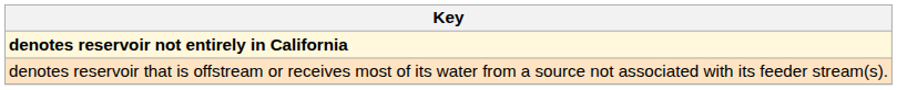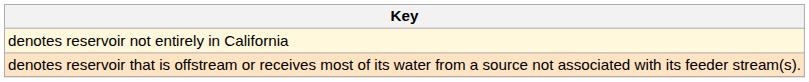row 2 | column 1: bold -> normal
